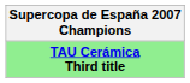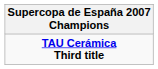row 2 | column 1: lightgreen background -> no background
